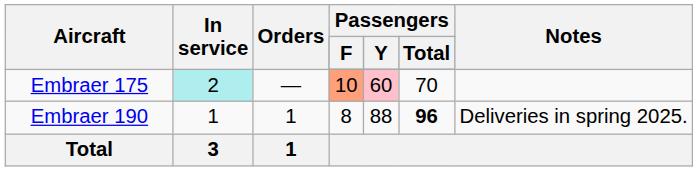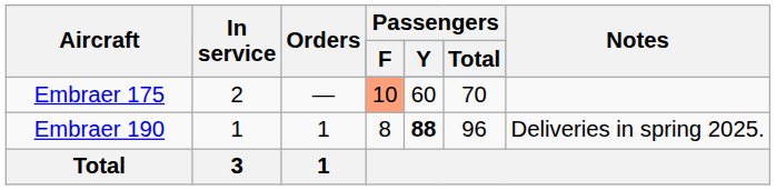Embraer 175 | In service: paleturquoise background -> no background
Embraer 175 | Passengers / Y: pink background -> no background
Embraer 190 | Passengers / Y: normal -> bold
Embraer 190 | Passengers / Total: bold -> normal
